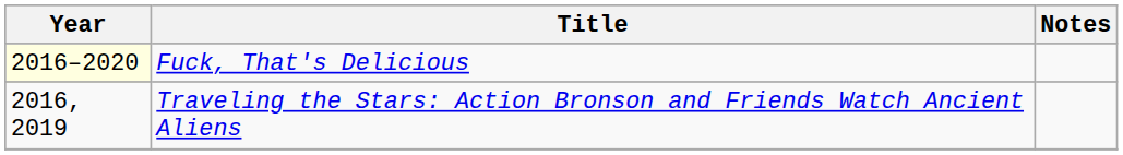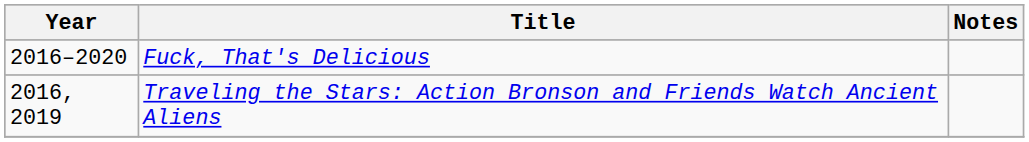Fuck, That's Delicious | Year: lightyellow background -> no background
